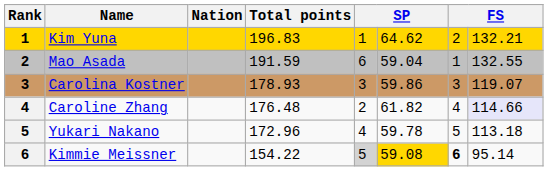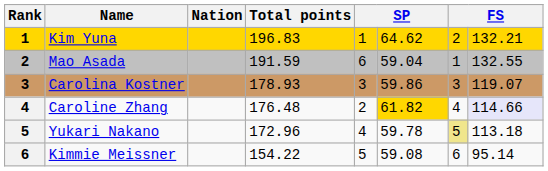Caroline Zhang | column 6: no background -> gold background
Yukari Nakano | column 7: no background -> khaki background
Kimmie Meissner | column 5: lightgrey background -> no background
Kimmie Meissner | column 6: gold background -> no background
Kimmie Meissner | column 7: bold -> normal
